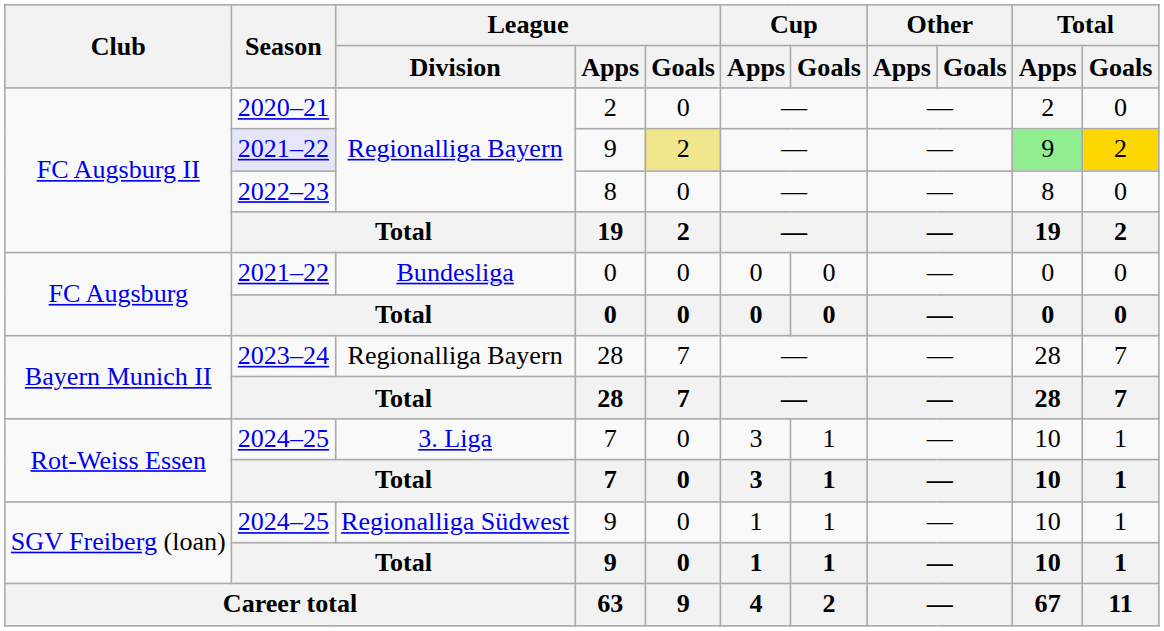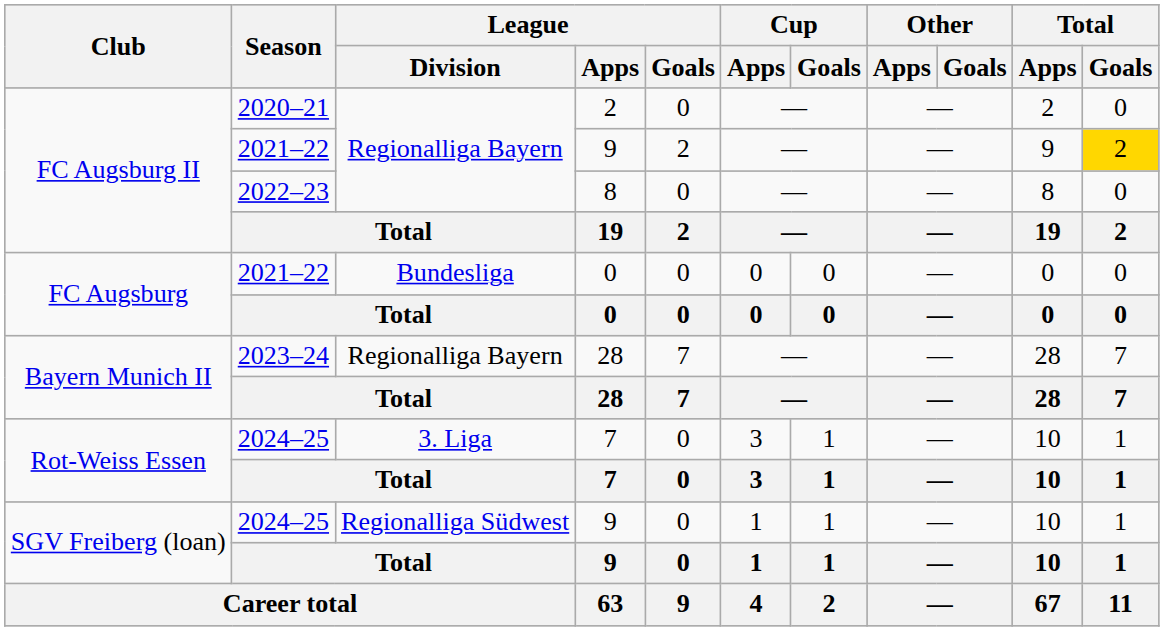FC Augsburg II / 9 | Season: lavender background -> no background
FC Augsburg II / 9 | League / Goals: khaki background -> no background
FC Augsburg II / 9 | Total / Apps: lightgreen background -> no background
